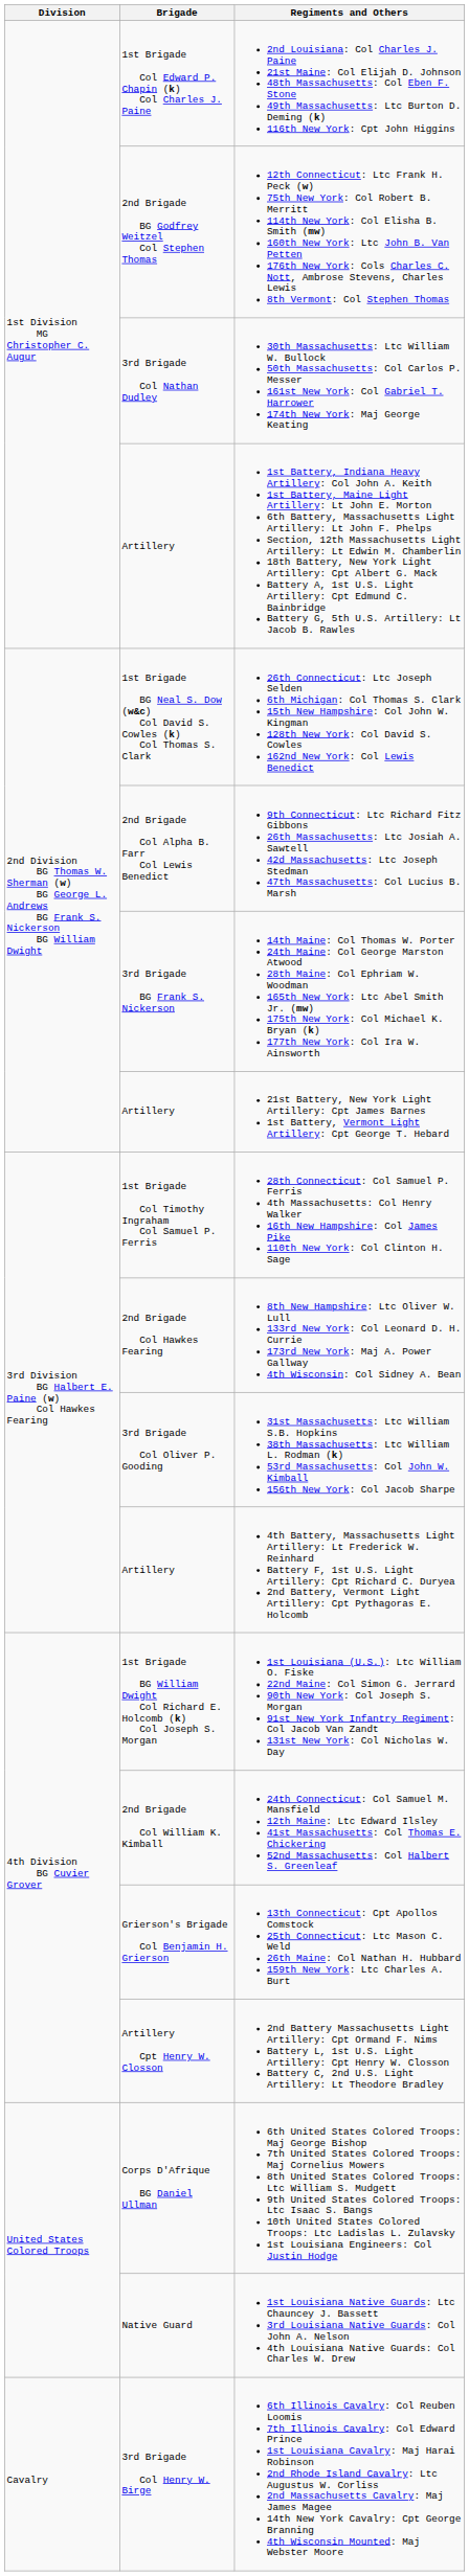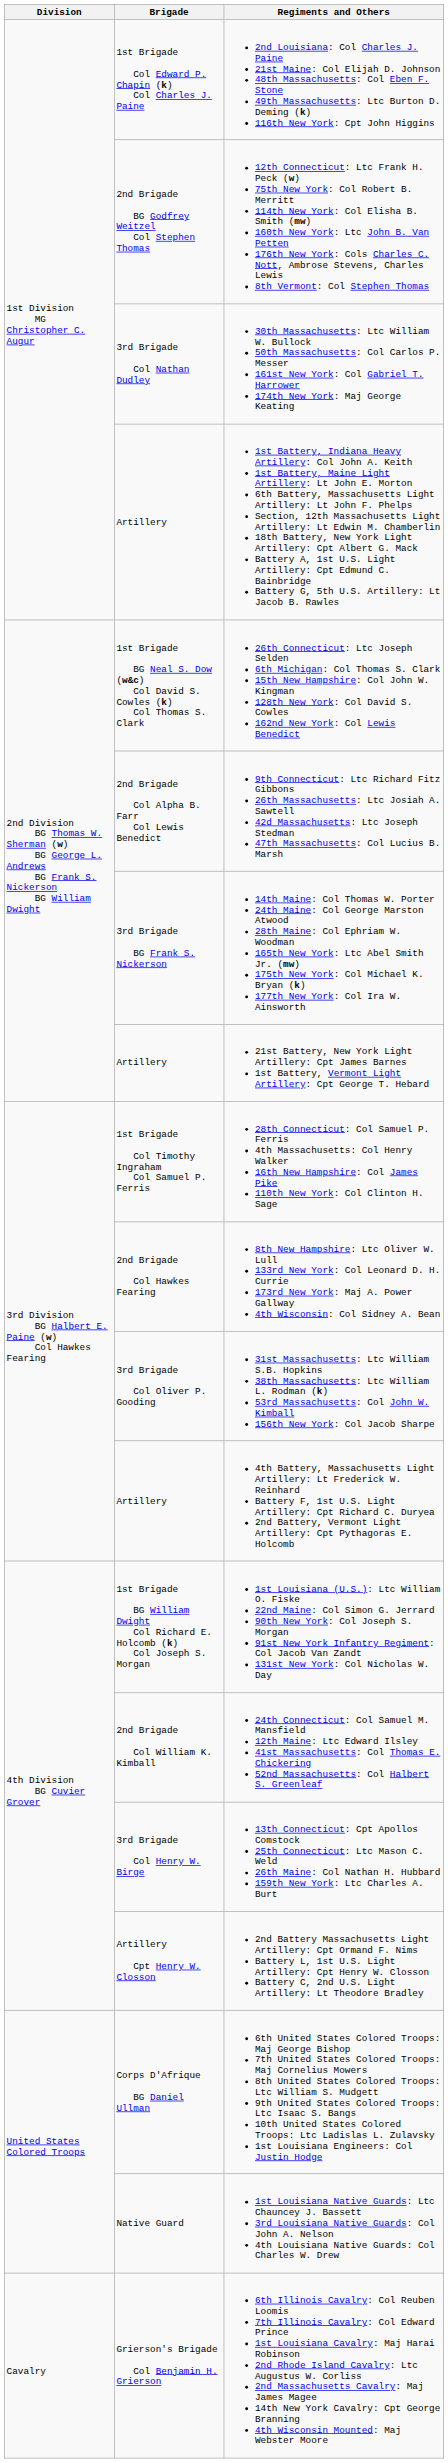row 16 | Brigade: Grierson's Brigade Col Benjamin H. Grierson -> 3rd Brigade Col Henry W. Birge
row 20 | Brigade: 3rd Brigade Col Henry W. Birge -> Grierson's Brigade Col Benjamin H. Grierson
